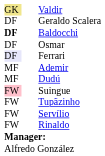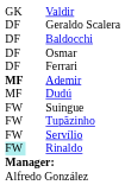Valdir | column 1: khaki background -> no background
Baldocchi | column 1: bold -> normal
Ferrari | column 1: lavender background -> no background
Ademir | column 1: normal -> bold
Suingue | column 1: pink background -> no background
Rinaldo | column 1: no background -> paleturquoise background
